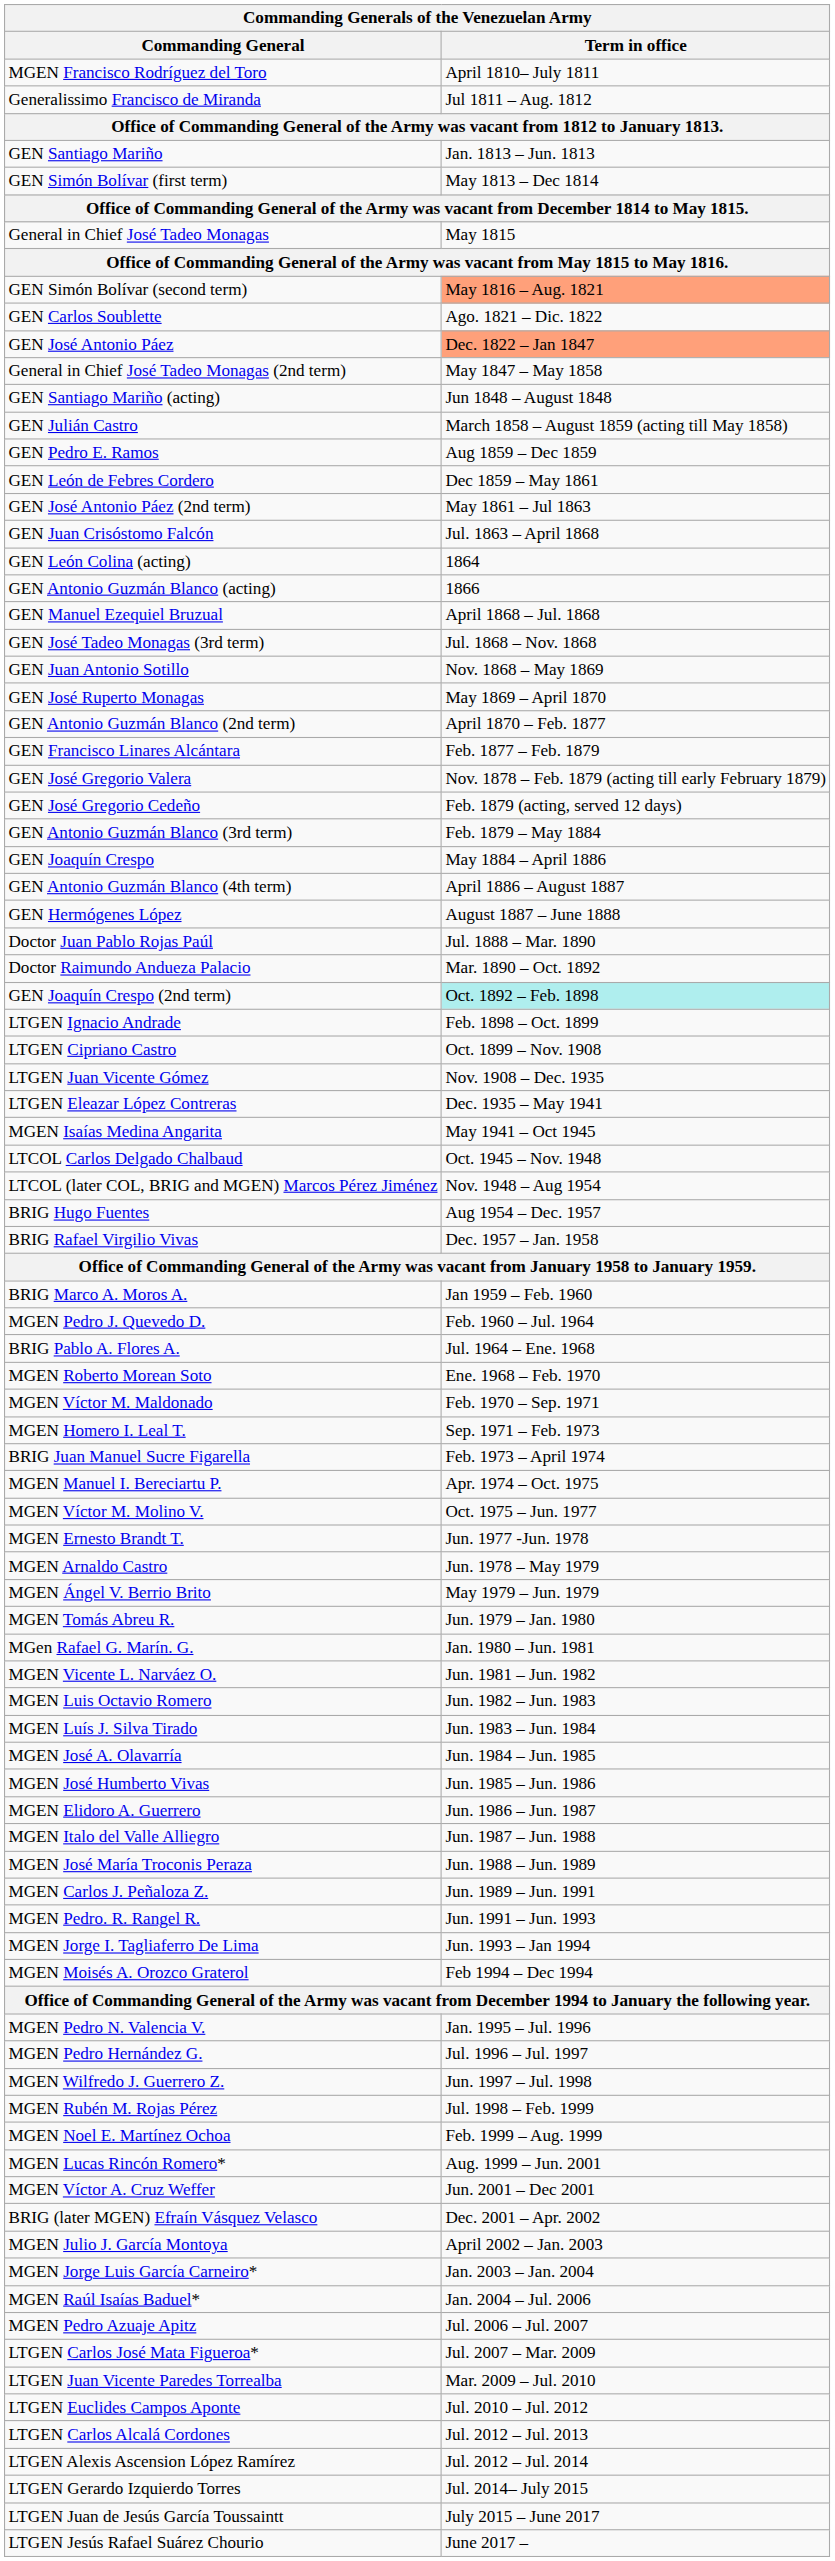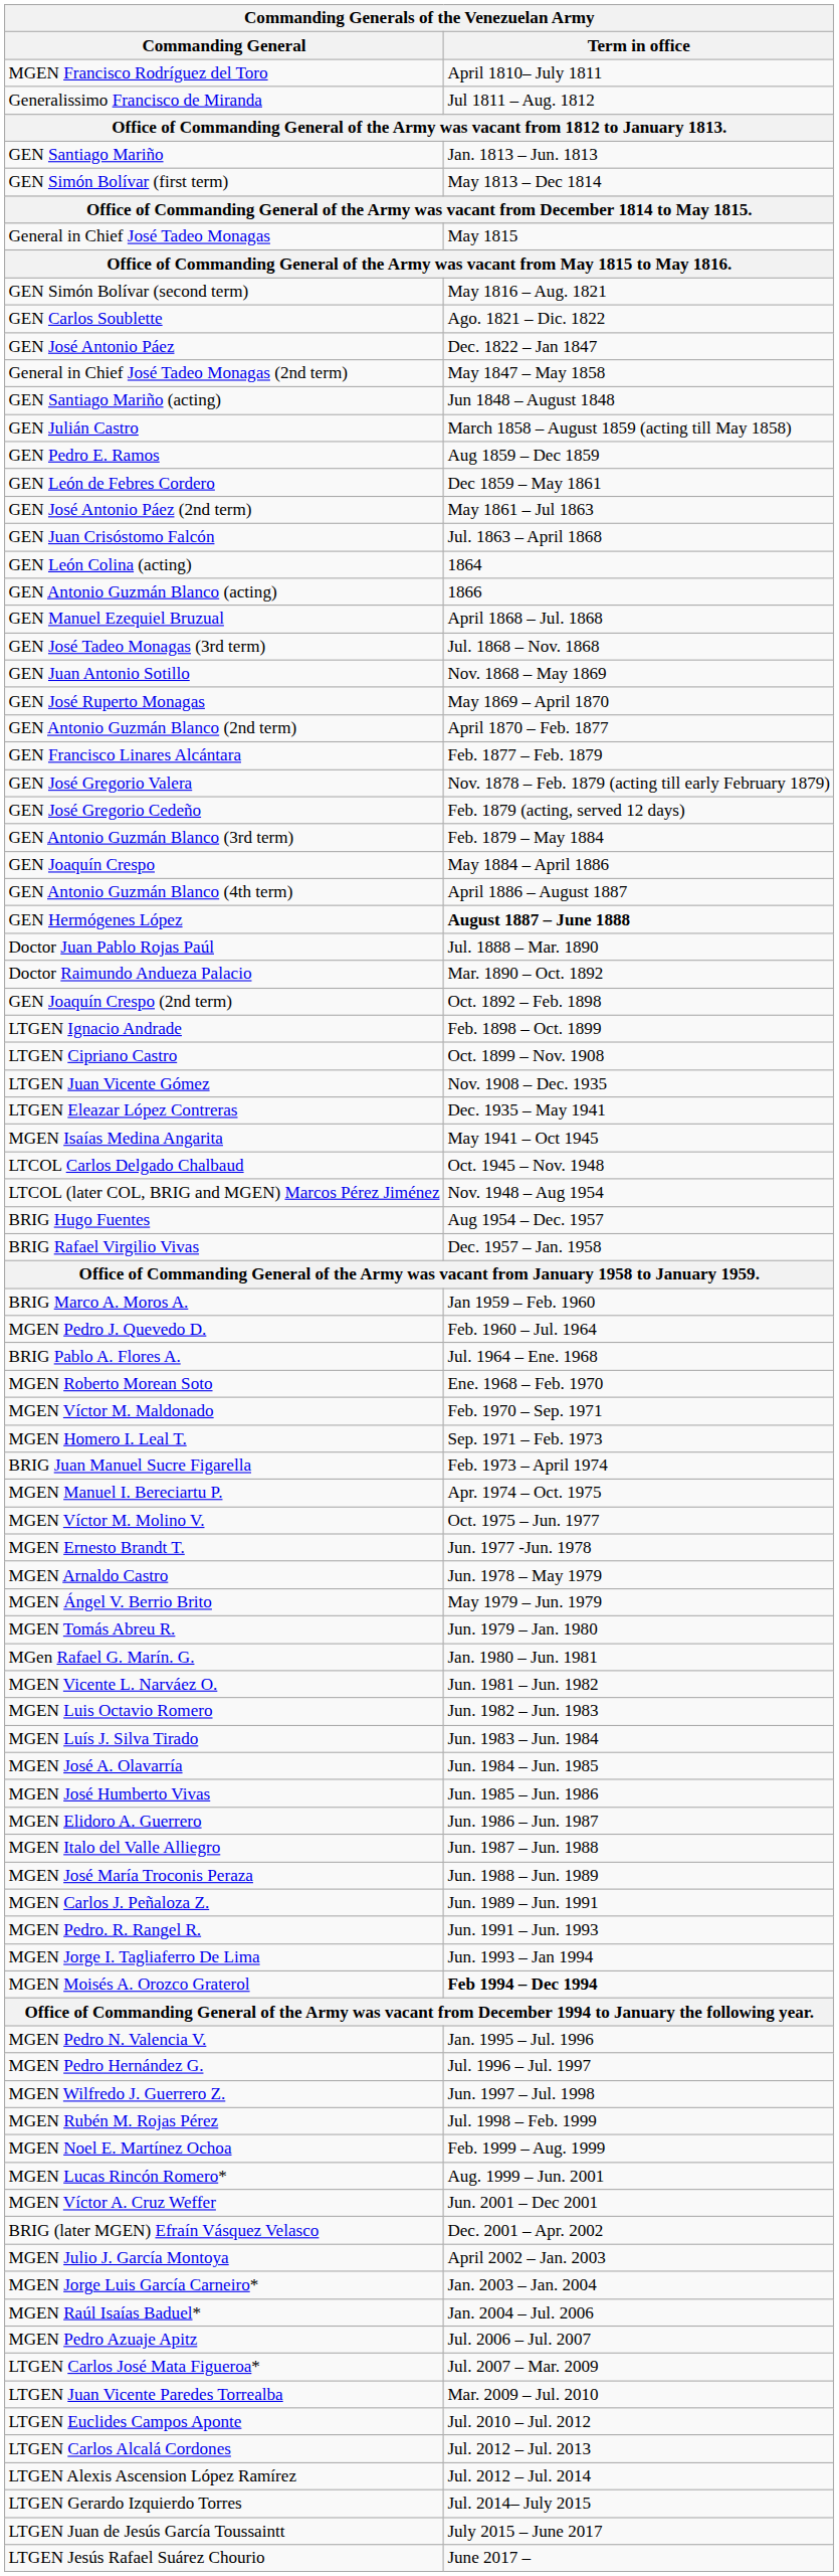GEN Simón Bolívar (second term) | Term in office: lightsalmon background -> no background
GEN José Antonio Páez | Term in office: lightsalmon background -> no background
GEN Hermógenes López | Term in office: normal -> bold
GEN Joaquín Crespo (2nd term) | Term in office: paleturquoise background -> no background
MGEN Moisés A. Orozco Graterol | Term in office: normal -> bold
